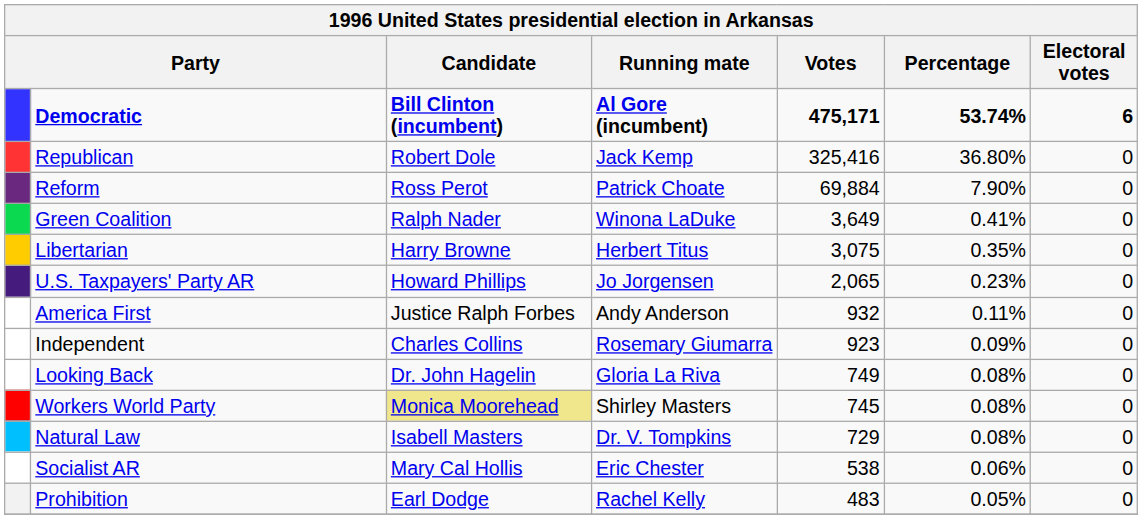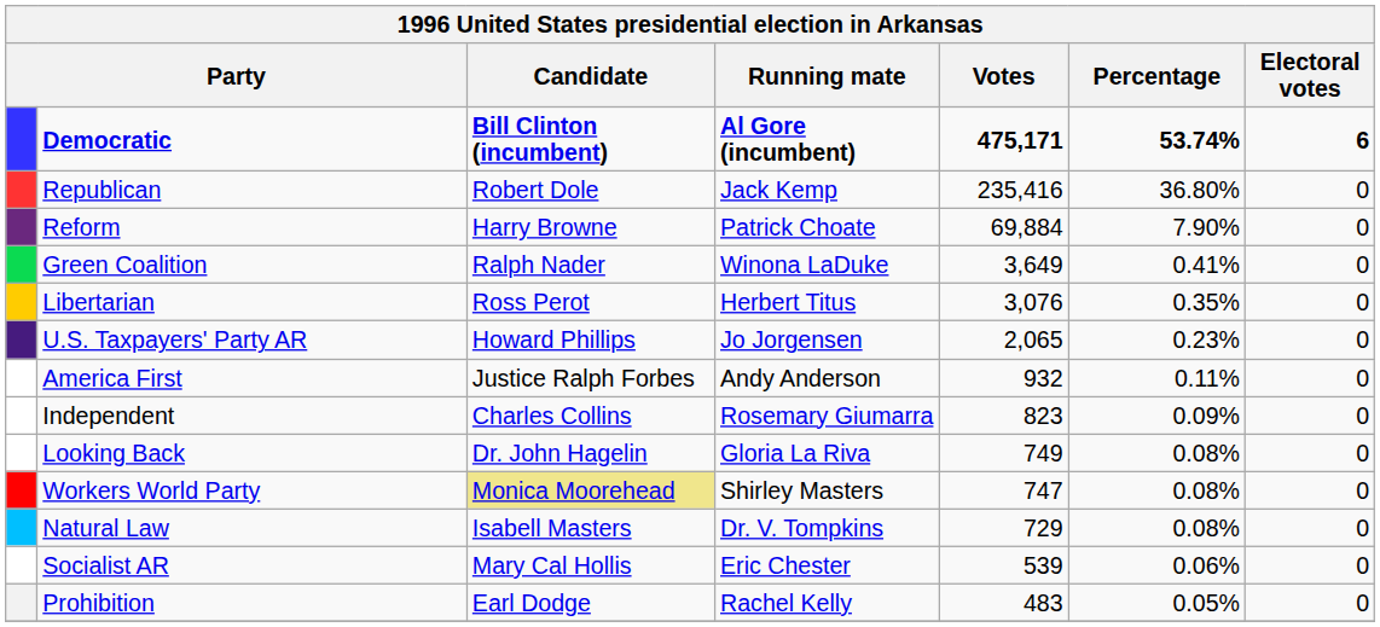Republican | Votes: 325,416 -> 235,416
Reform | Candidate: Ross Perot -> Harry Browne
Libertarian | Candidate: Harry Browne -> Ross Perot
Libertarian | Votes: 3,075 -> 3,076
Independent | Votes: 923 -> 823
Workers World Party | Votes: 745 -> 747
Socialist AR | Votes: 538 -> 539
